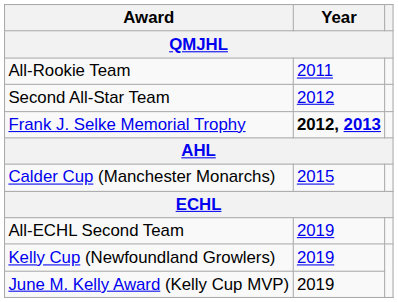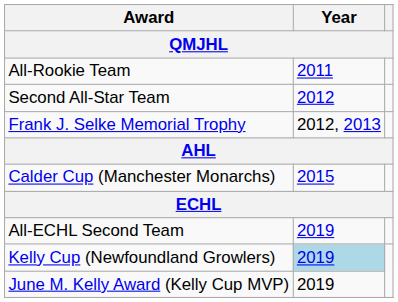Frank J. Selke Memorial Trophy | Year: bold -> normal
Kelly Cup (Newfoundland Growlers) | Year: no background -> lightblue background
